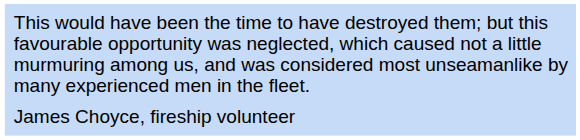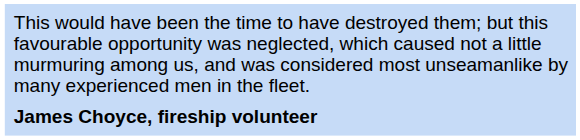row 2 | column 1: normal -> bold
